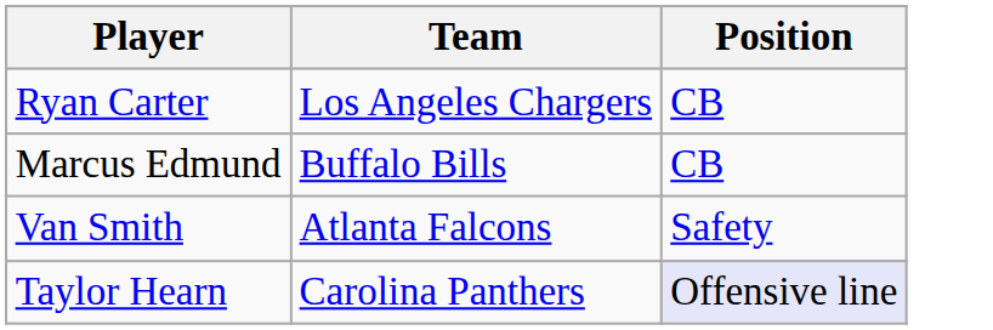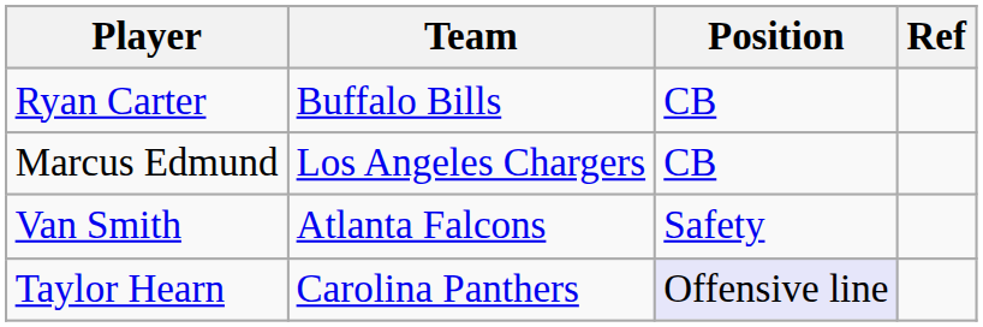+ column: Ref
Ryan Carter | Team: Los Angeles Chargers -> Buffalo Bills
Marcus Edmund | Team: Buffalo Bills -> Los Angeles Chargers
